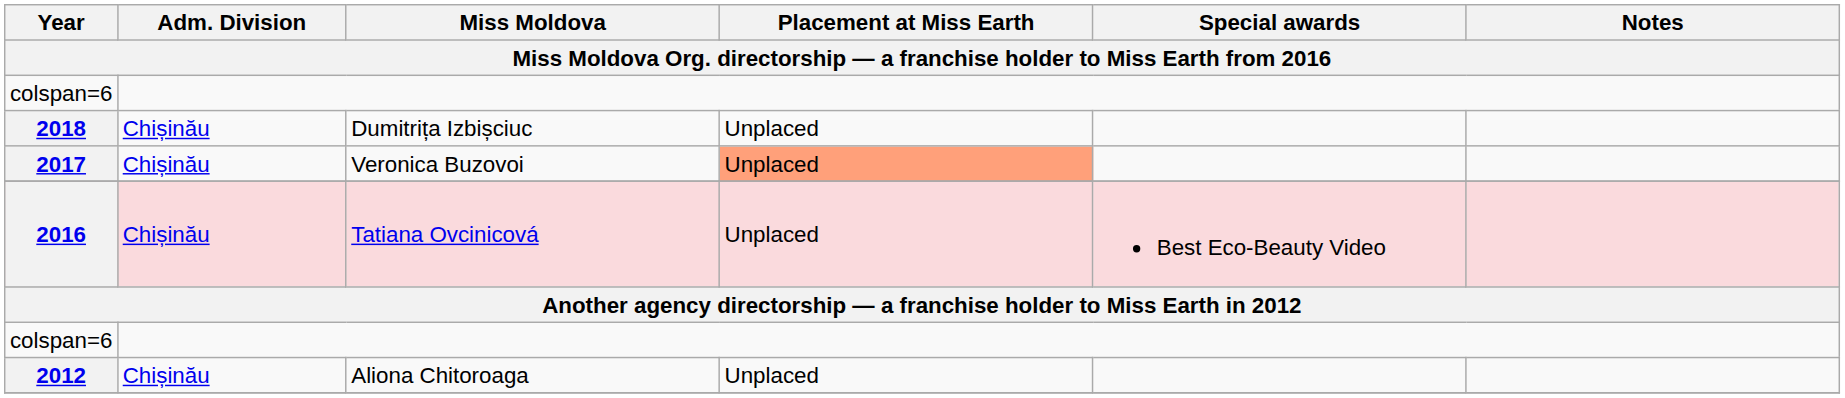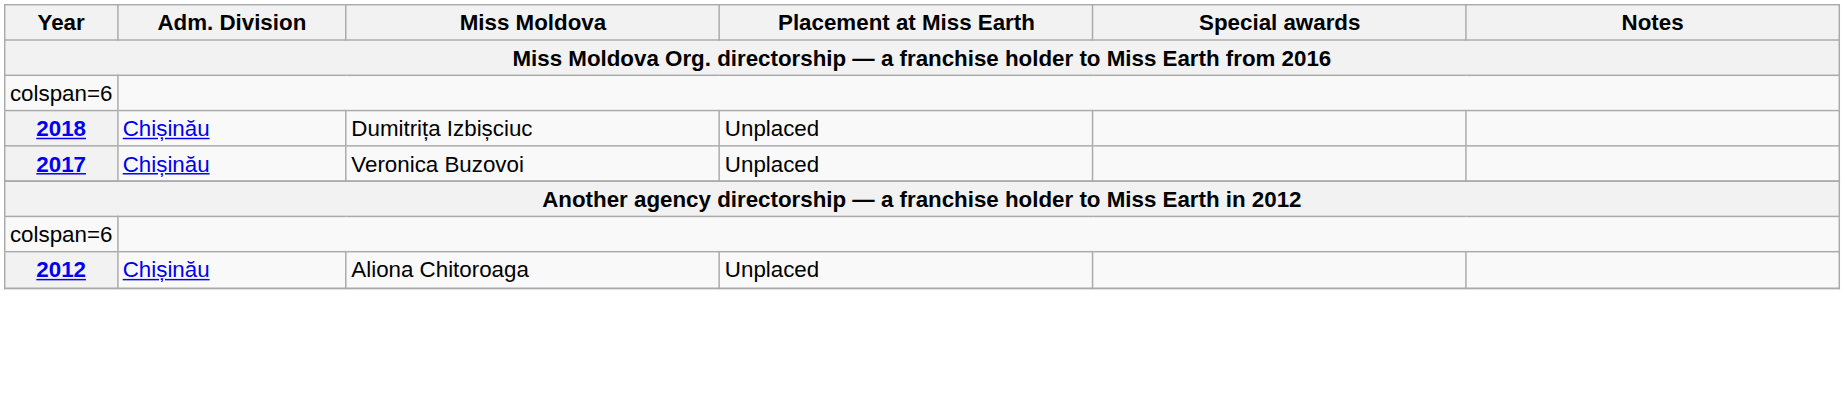2017 | Placement at Miss Earth: lightsalmon background -> no background
- row: 2016 | Chișinău | Tatiana Ovcinicová | Unplaced | Best Eco-Beauty Video
